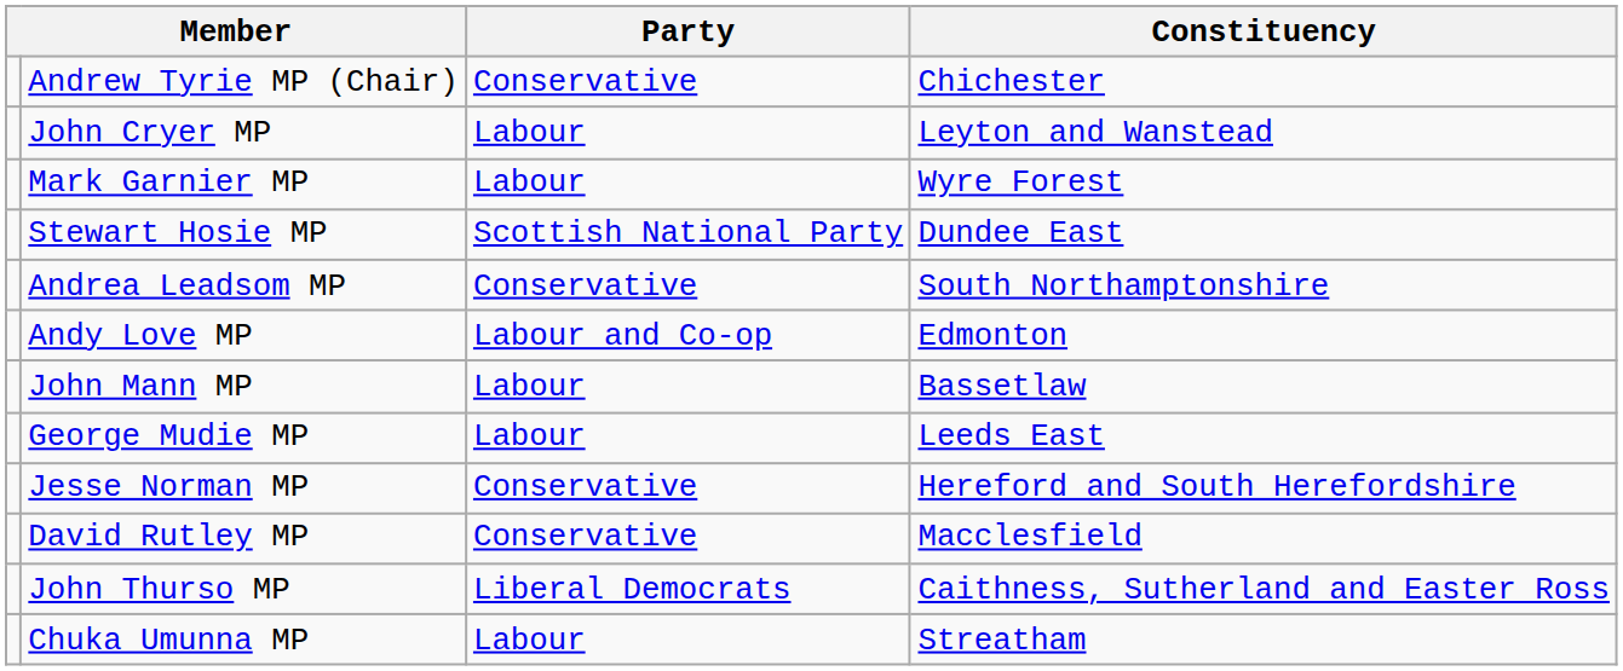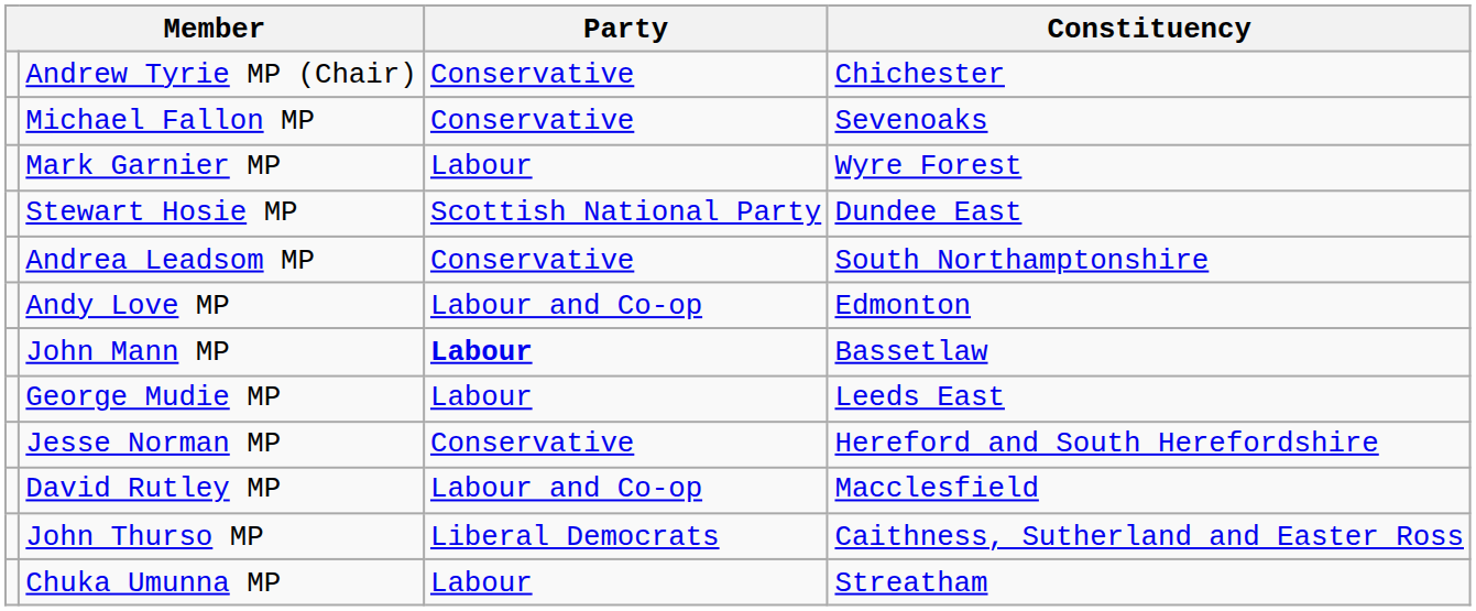- row: John Cryer MP | Labour | Leyton and Wanstead
+ row: Michael Fallon MP | Conservative | Sevenoaks
John Mann MP | Party: normal -> bold
David Rutley MP | Party: Conservative -> Labour and Co-op
